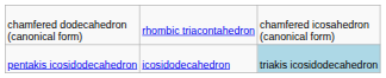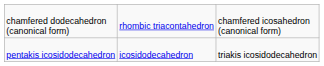pentakis icosidodecahedron | column 3: lightblue background -> no background
